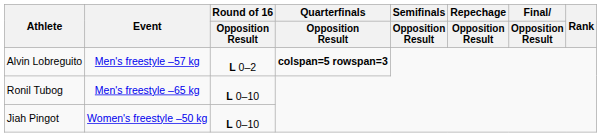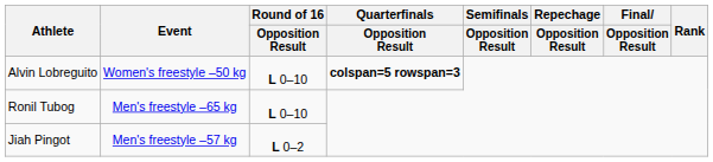Alvin Lobreguito | Event: Men's freestyle –57 kg -> Women's freestyle –50 kg
Alvin Lobreguito | Round of 16 / Opposition Result: L 0–2 -> L 0–10
Jiah Pingot | Event: Women's freestyle –50 kg -> Men's freestyle –57 kg
Jiah Pingot | Round of 16 / Opposition Result: L 0–10 -> L 0–2
